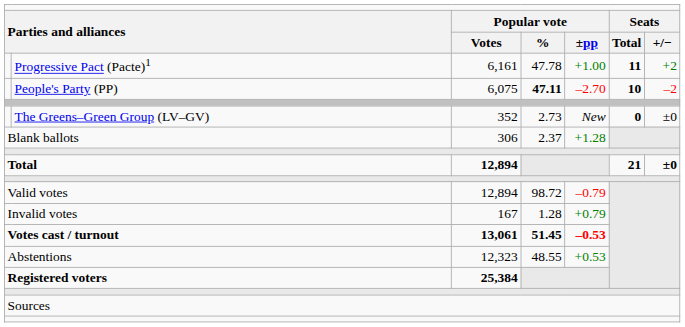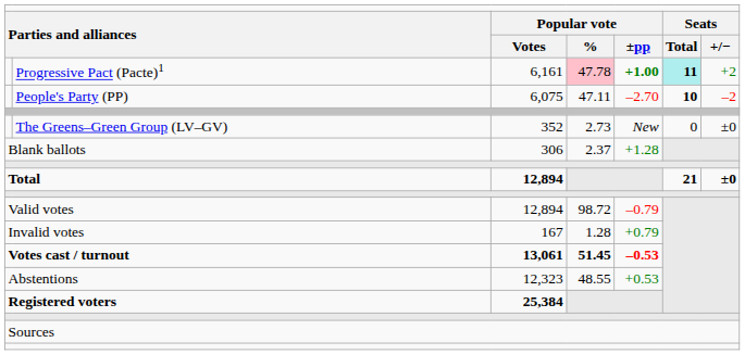Progressive Pact (Pacte)1 | column 4: no background -> pink background
Progressive Pact (Pacte)1 | column 5: normal -> bold
Progressive Pact (Pacte)1 | column 6: no background -> paleturquoise background
People's Party (PP) | column 4: bold -> normal
The Greens–Green Group (LV–GV) | column 6: bold -> normal
